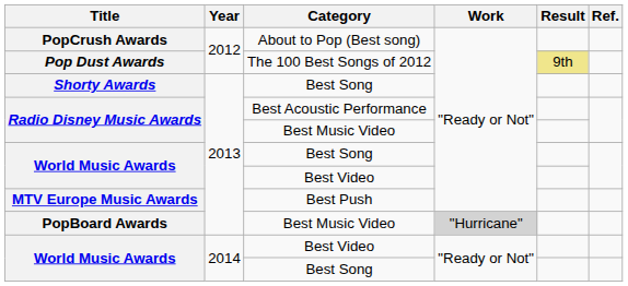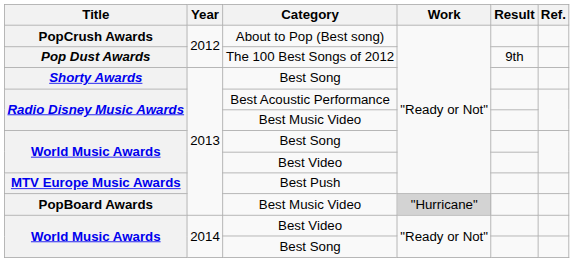Pop Dust Awards | Result: khaki background -> no background
